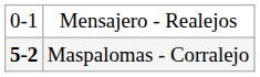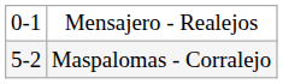Maspalomas - Corralejo | column 1: bold -> normal
